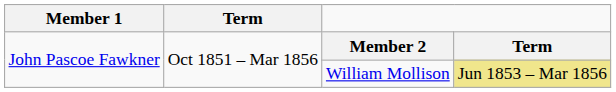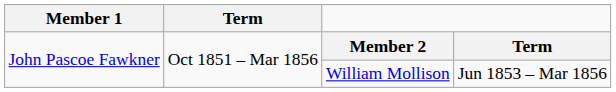William Mollison | column 4: khaki background -> no background
